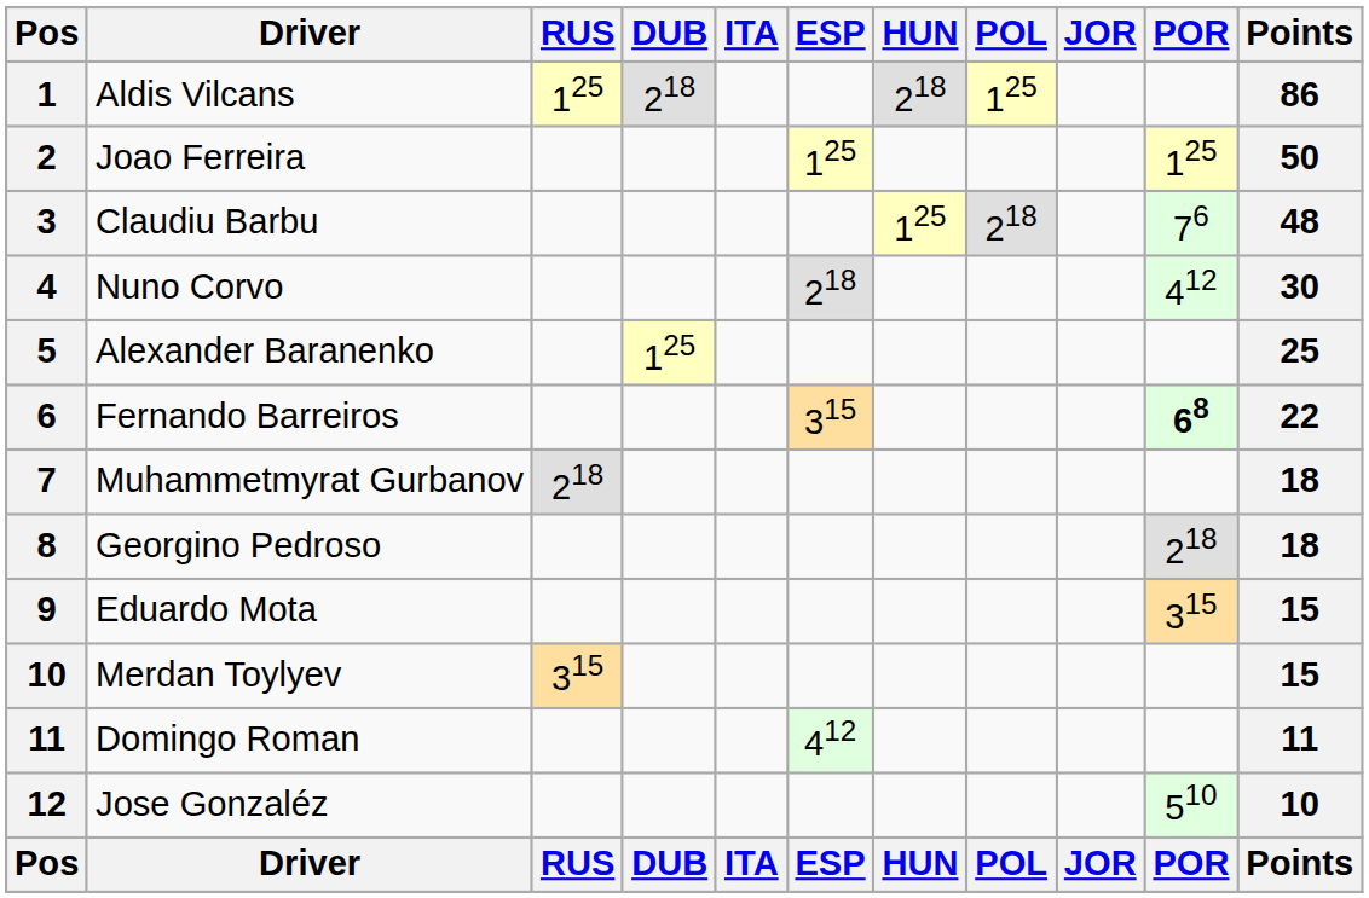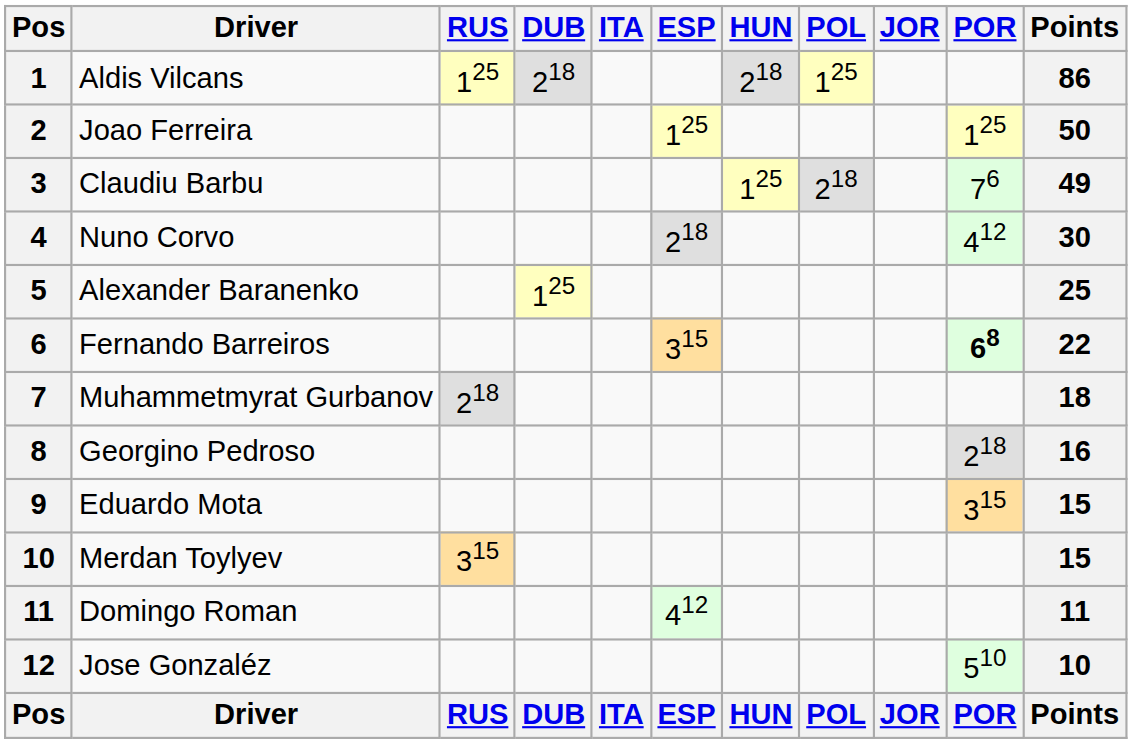Claudiu Barbu | Points: 48 -> 49
Georgino Pedroso | Points: 18 -> 16
